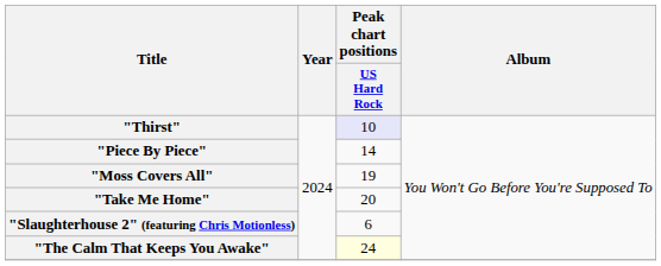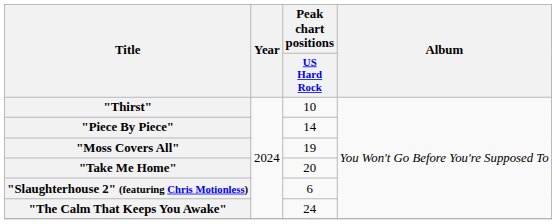"Thirst" | Peak chart positions / US Hard Rock: lavender background -> no background
"The Calm That Keeps You Awake" | Peak chart positions / US Hard Rock: lightyellow background -> no background
